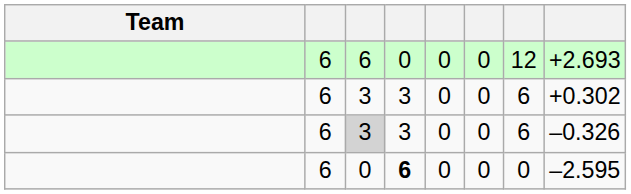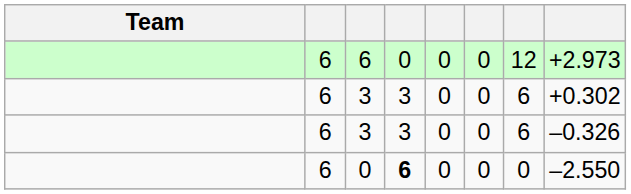row 2 | column 8: +2.693 -> +2.973
row 4 | column 3: lightgrey background -> no background
row 5 | column 8: –2.595 -> –2.550
